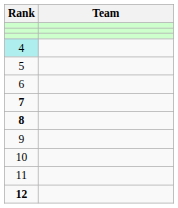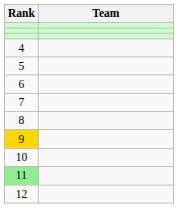row 5 | Rank: paleturquoise background -> no background
row 8 | Rank: bold -> normal
row 9 | Rank: bold -> normal
row 10 | Rank: no background -> gold background
row 12 | Rank: no background -> lightgreen background
row 13 | Rank: bold -> normal
